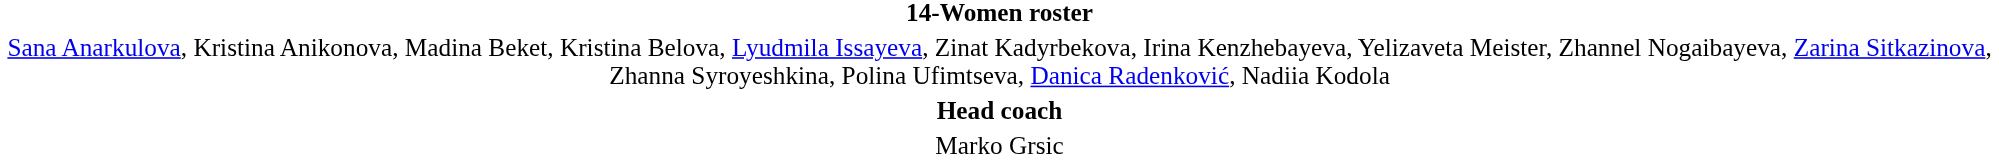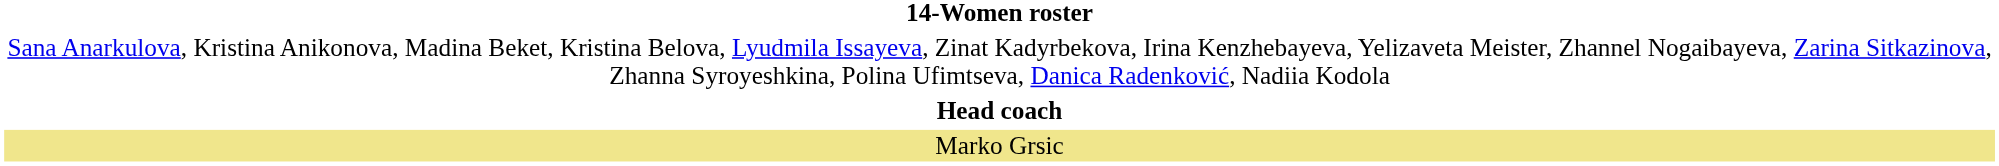row 4 | column 1: no background -> khaki background
